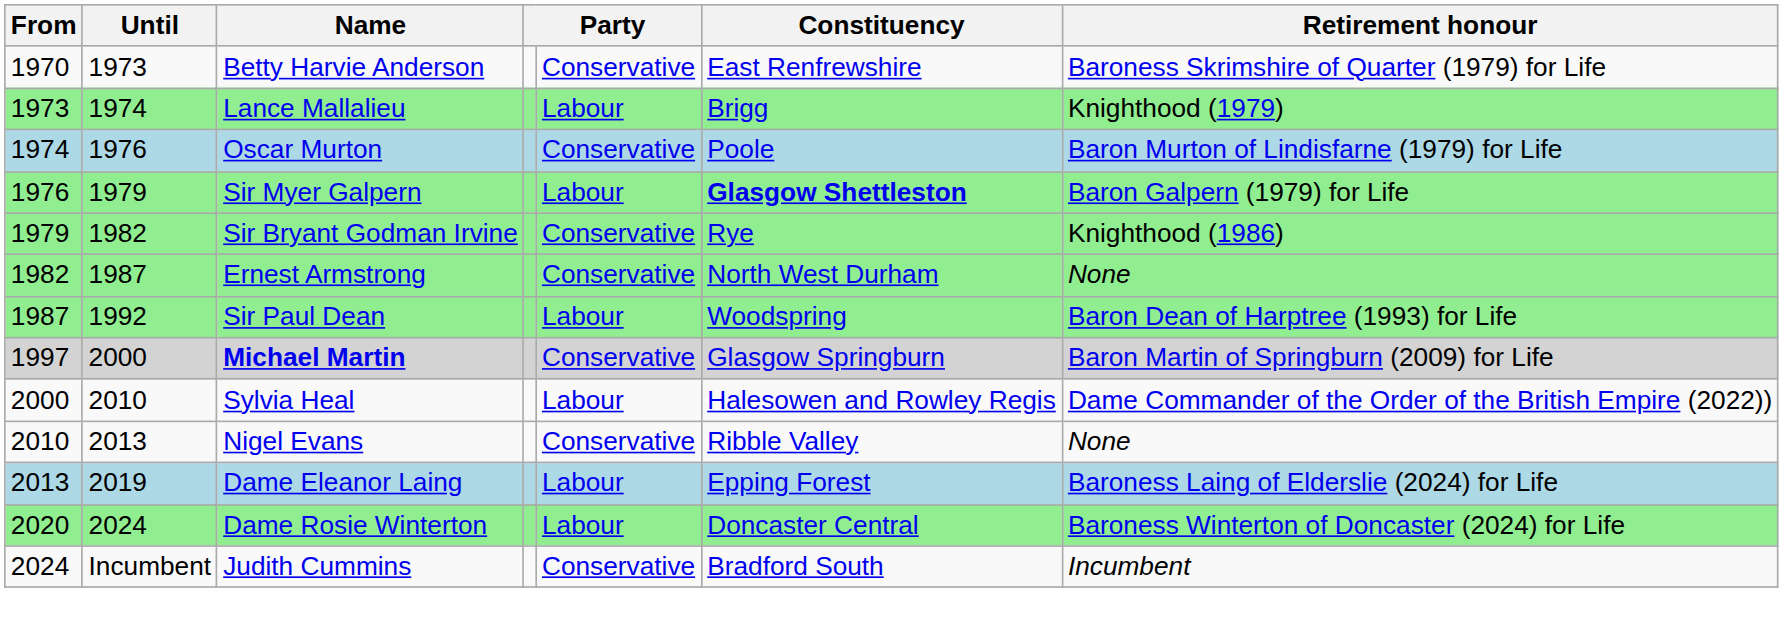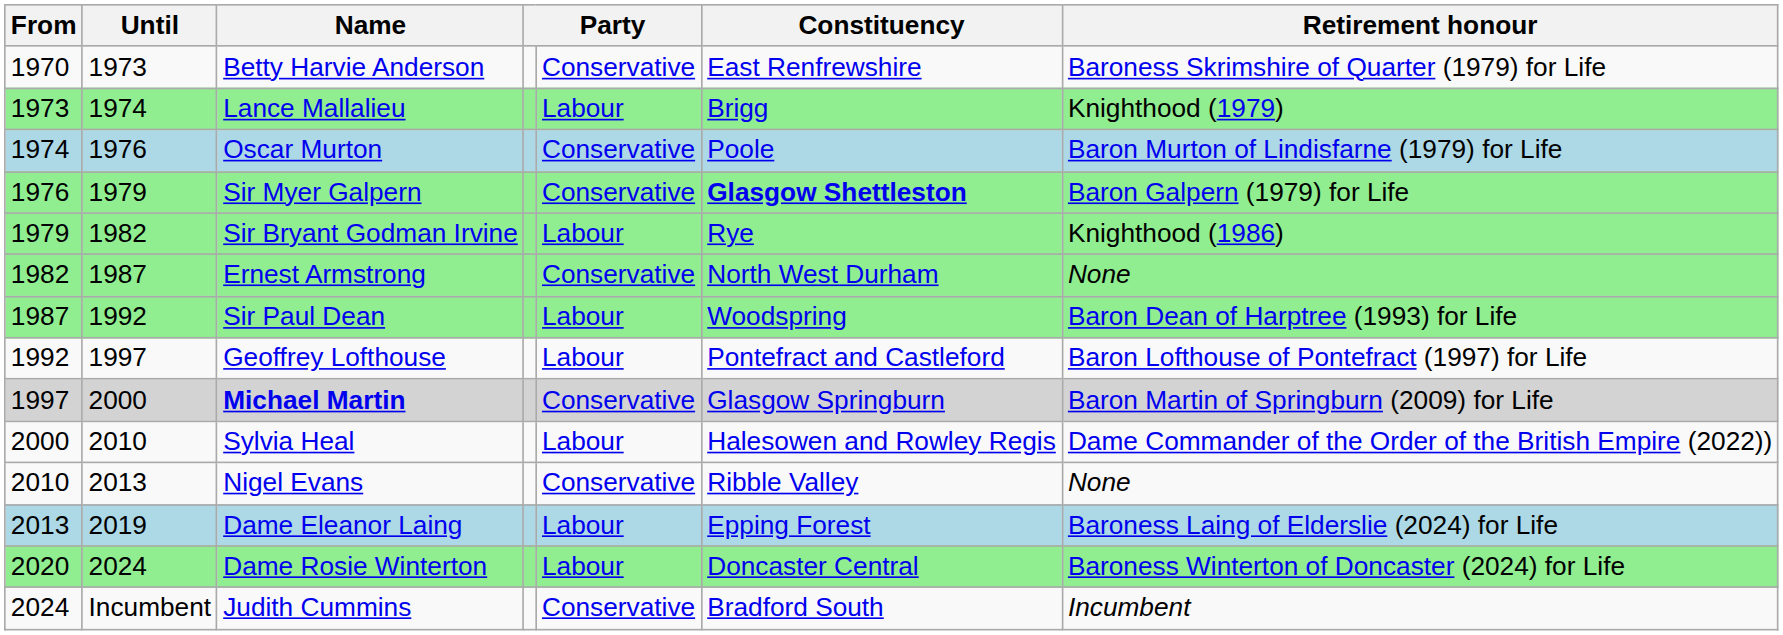Sir Myer Galpern | column 5: Labour -> Conservative
Sir Bryant Godman Irvine | column 5: Conservative -> Labour
+ row: 1992 | 1997 | Geoffrey Lofthouse | Labour | Pontefract and Castleford | Baron Lofthouse of Pontefract (1997) for Life
